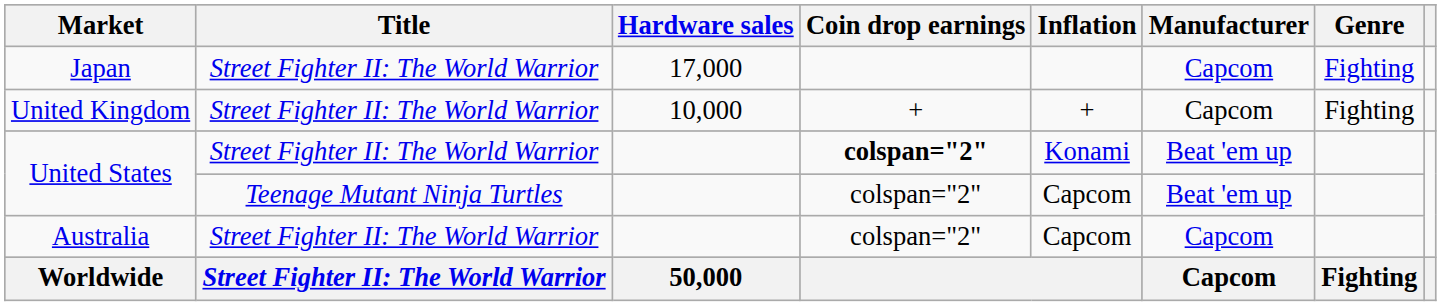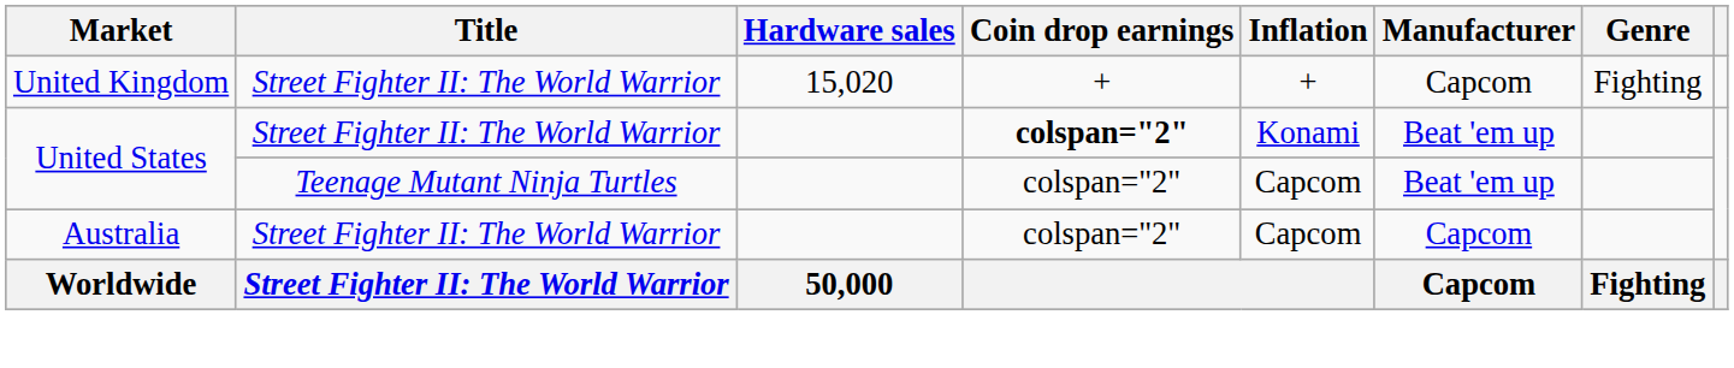- row: Japan | Street Fighter II: The World Warrior | 17,000 | Capcom | Fighting
United Kingdom | Hardware sales: 10,000 -> 15,020
